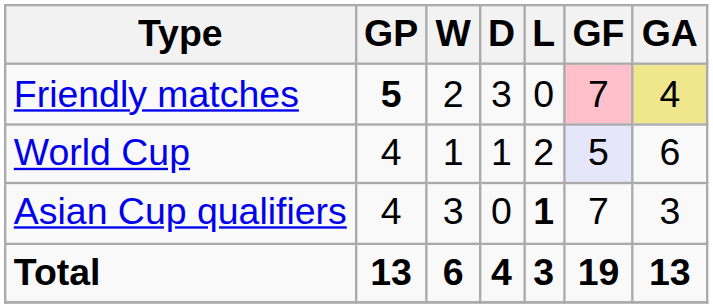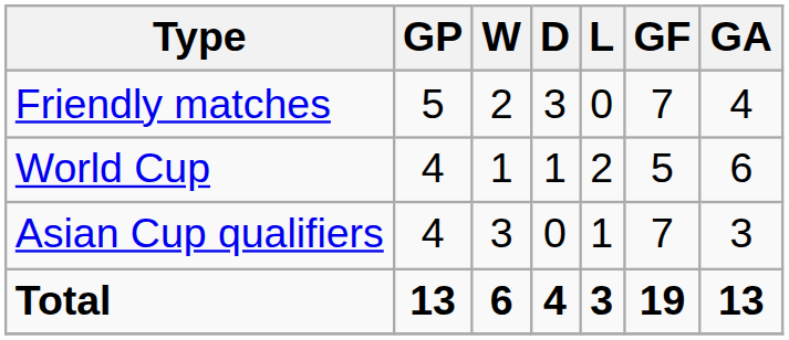Friendly matches | GP: bold -> normal
Friendly matches | GF: pink background -> no background
Friendly matches | GA: khaki background -> no background
World Cup | GF: lavender background -> no background
Asian Cup qualifiers | L: bold -> normal
